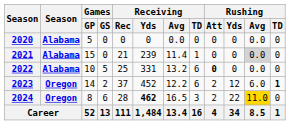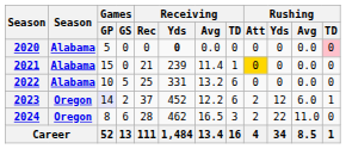2020 | Receiving / Yds: normal -> bold
2020 | Rushing / TD: no background -> pink background
2021 | Rushing / Att: no background -> gold background
2021 | Rushing / Avg: lightgrey background -> no background
2022 | Rushing / Att: bold -> normal
2023 | Games / GP: no background -> lavender background
2023 | Rushing / TD: bold -> normal
2024 | Receiving / Yds: bold -> normal
2024 | Rushing / Avg: gold background -> no background
